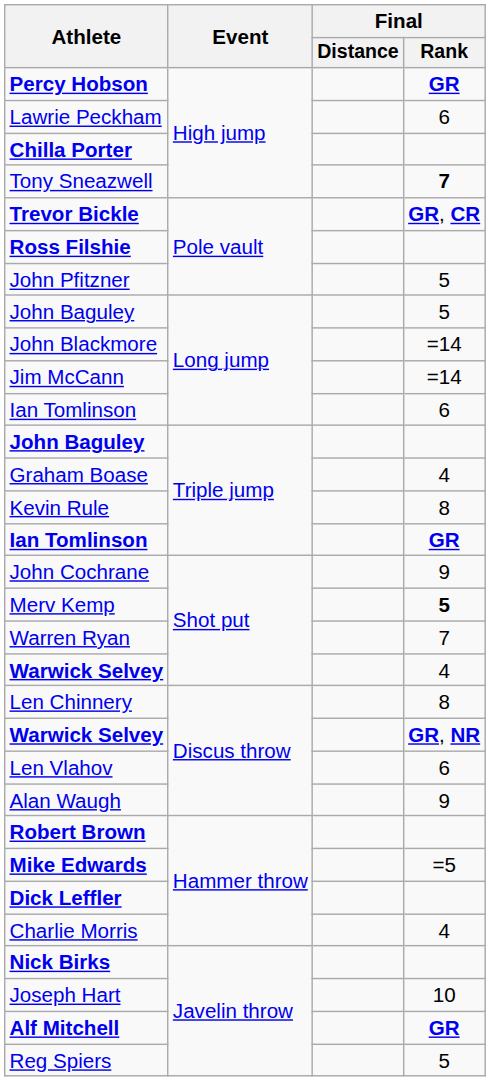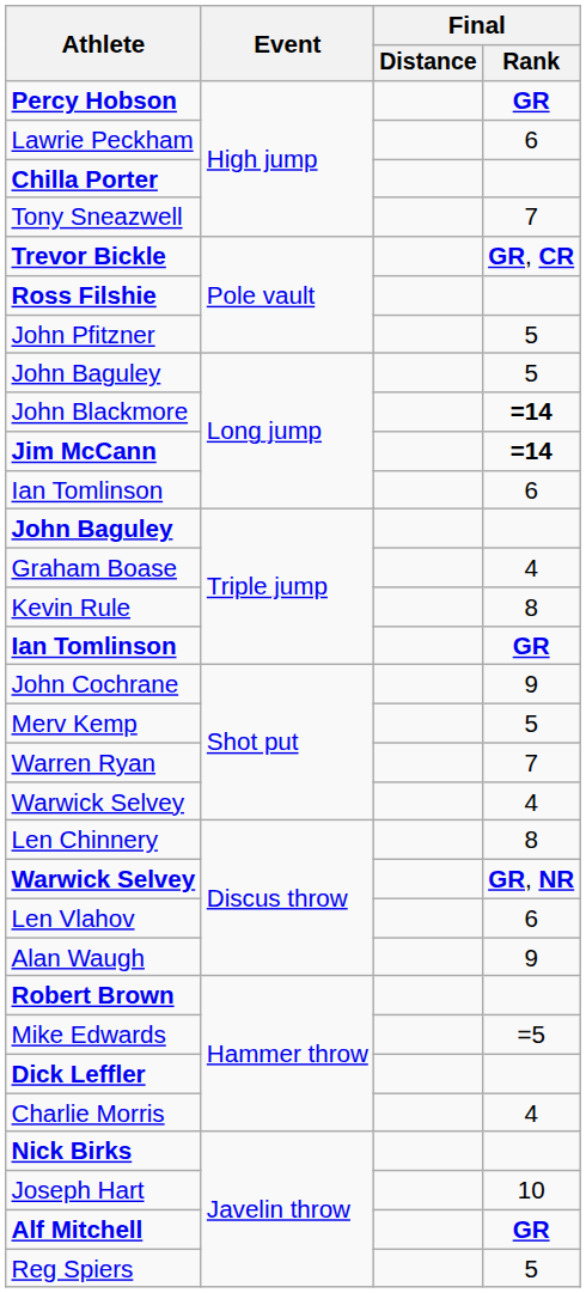Tony Sneazwell | Final / Rank: bold -> normal
John Blackmore | Final / Rank: normal -> bold
Jim McCann | Athlete: normal -> bold
Jim McCann | Final / Rank: normal -> bold
Merv Kemp | Final / Rank: bold -> normal
Warwick Selvey / 4 | Athlete: bold -> normal
Mike Edwards | Athlete: bold -> normal
